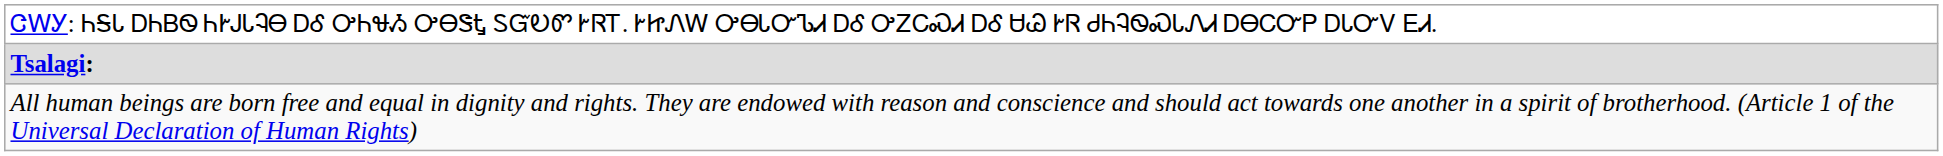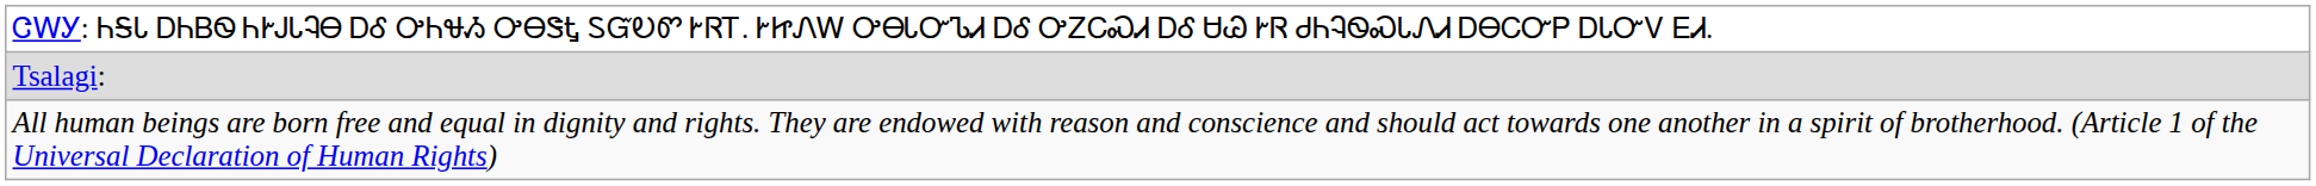row 2 | column 1: bold -> normal
